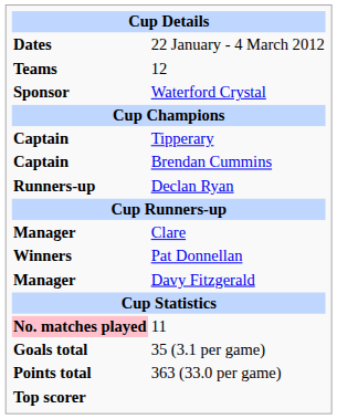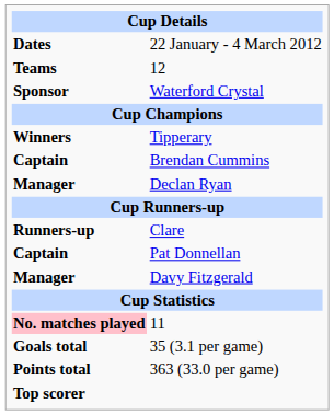Tipperary | column 1: Captain -> Winners
Declan Ryan | column 1: Runners-up -> Manager
Clare | column 1: Manager -> Runners-up
Pat Donnellan | column 1: Winners -> Captain
